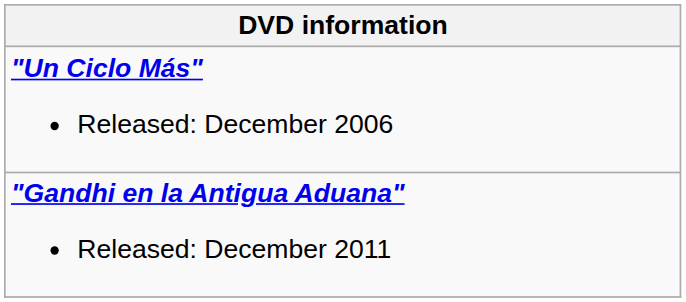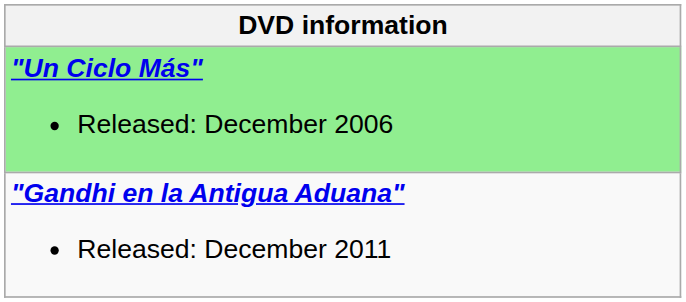row 2 | column 1: no background -> lightgreen background
